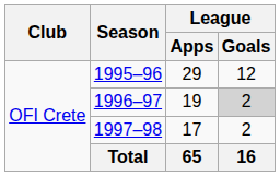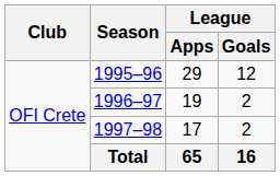1996–97 | League / Goals: lightgrey background -> no background
